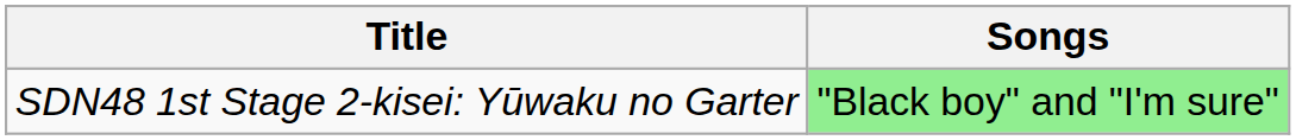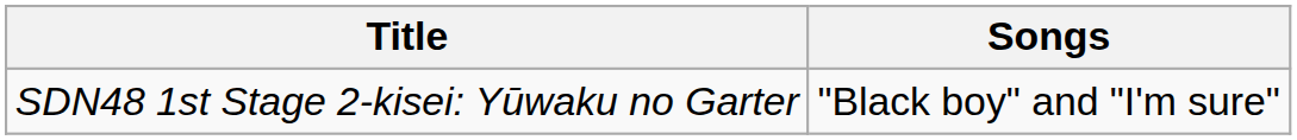SDN48 1st Stage 2-kisei: Yūwaku no Garter | Songs: lightgreen background -> no background
